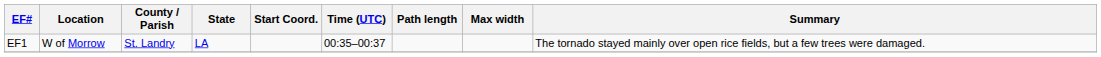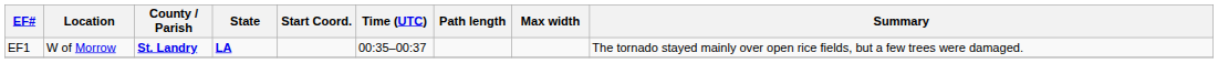EF1 | County / Parish: normal -> bold
EF1 | State: normal -> bold
